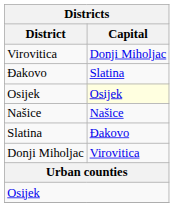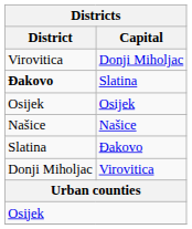row 4 | District: normal -> bold
row 5 | Capital: lightyellow background -> no background
